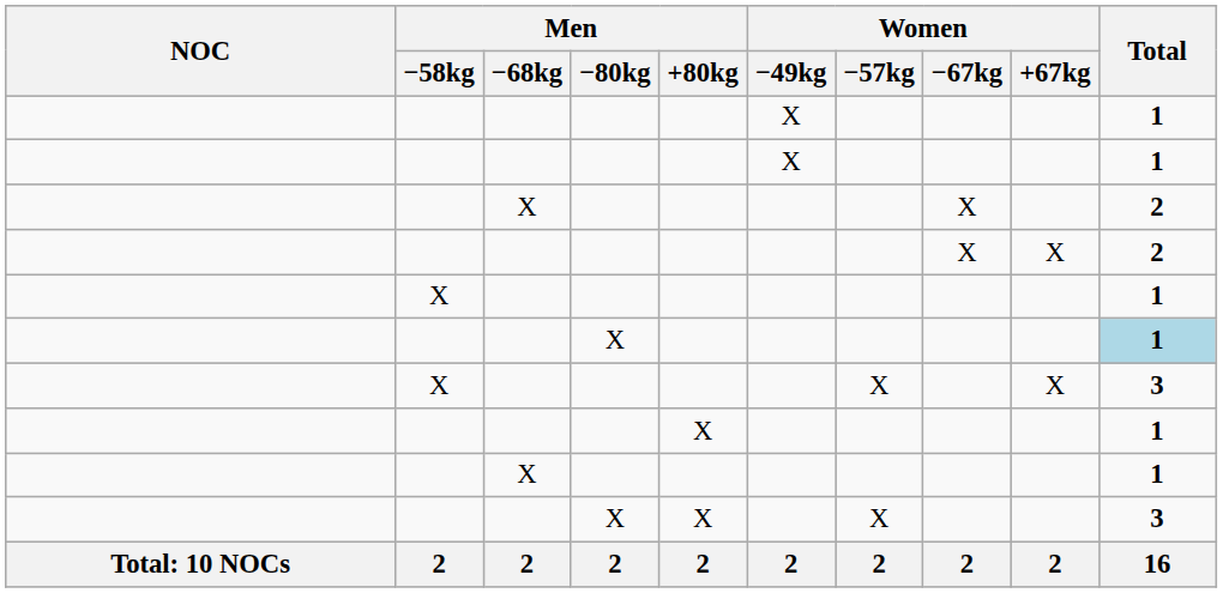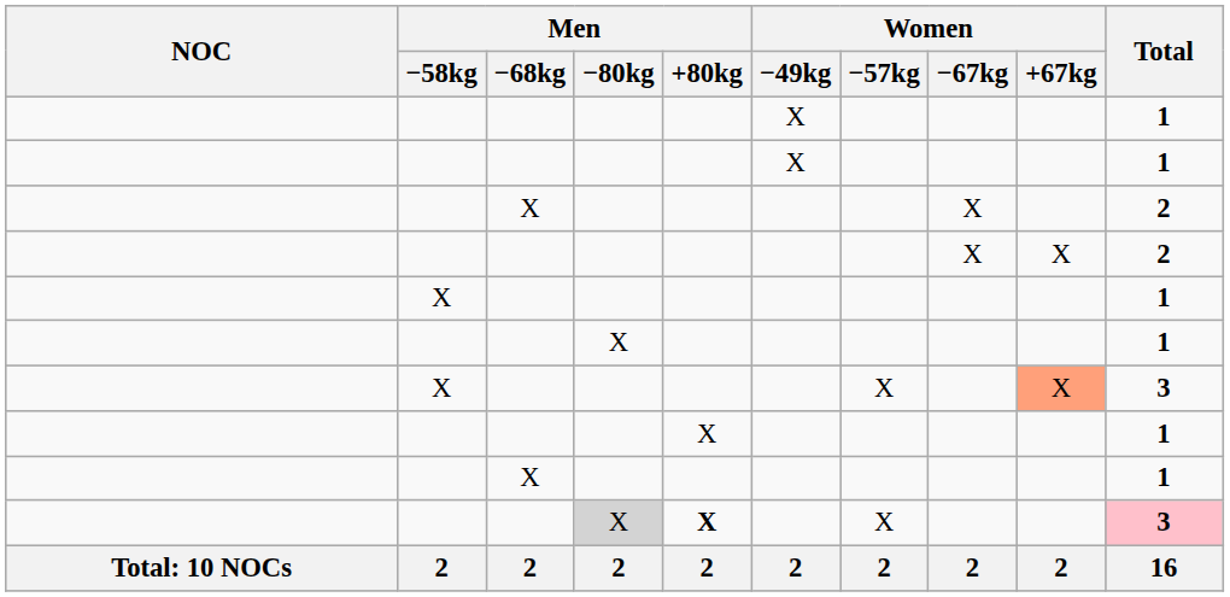row 8 | Total: lightblue background -> no background
row 9 | Women / +67kg: no background -> lightsalmon background
row 12 | Men / −80kg: no background -> lightgrey background
row 12 | Men / +80kg: normal -> bold
row 12 | Total: no background -> pink background
